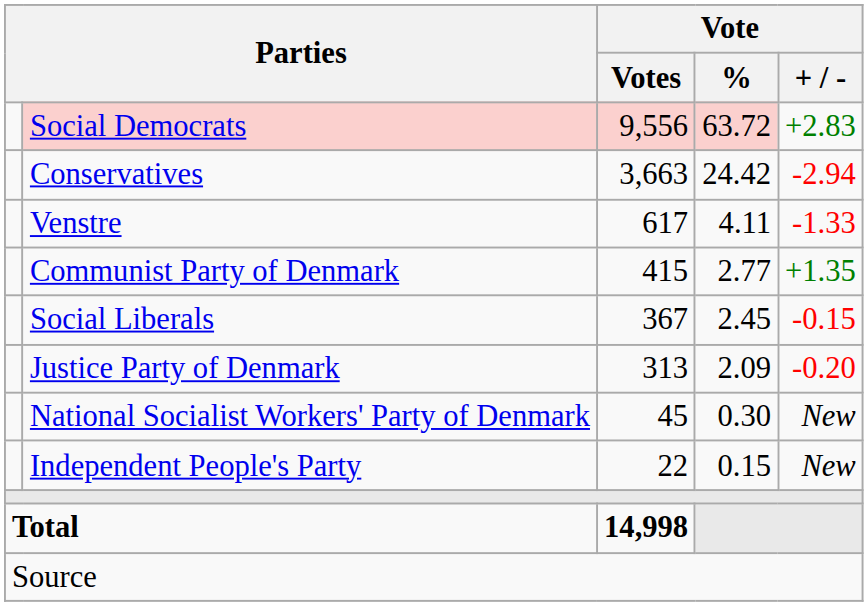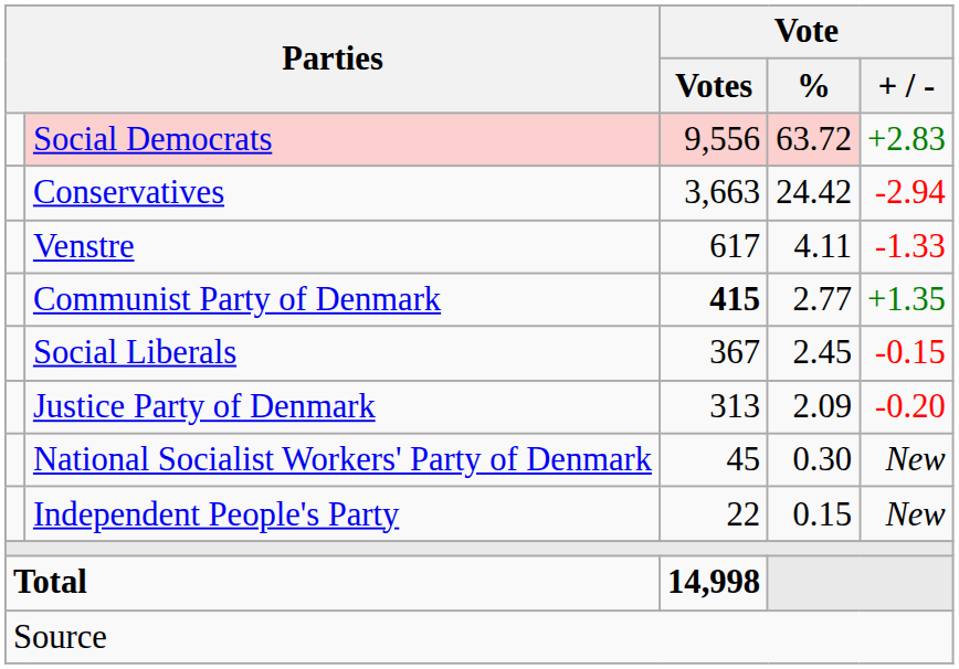Communist Party of Denmark | Vote / Votes: normal -> bold
